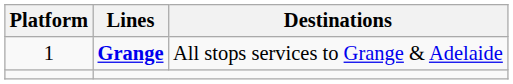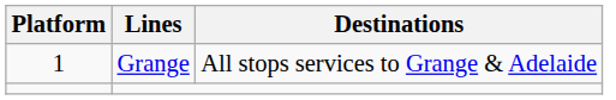row 2 | Lines: bold -> normal
